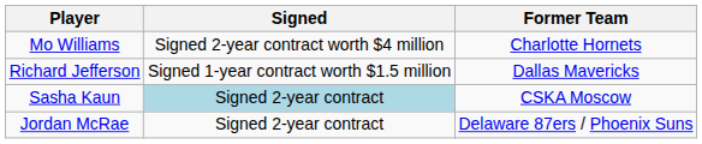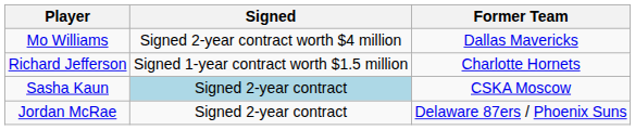Mo Williams | Former Team: Charlotte Hornets -> Dallas Mavericks
Richard Jefferson | Former Team: Dallas Mavericks -> Charlotte Hornets
